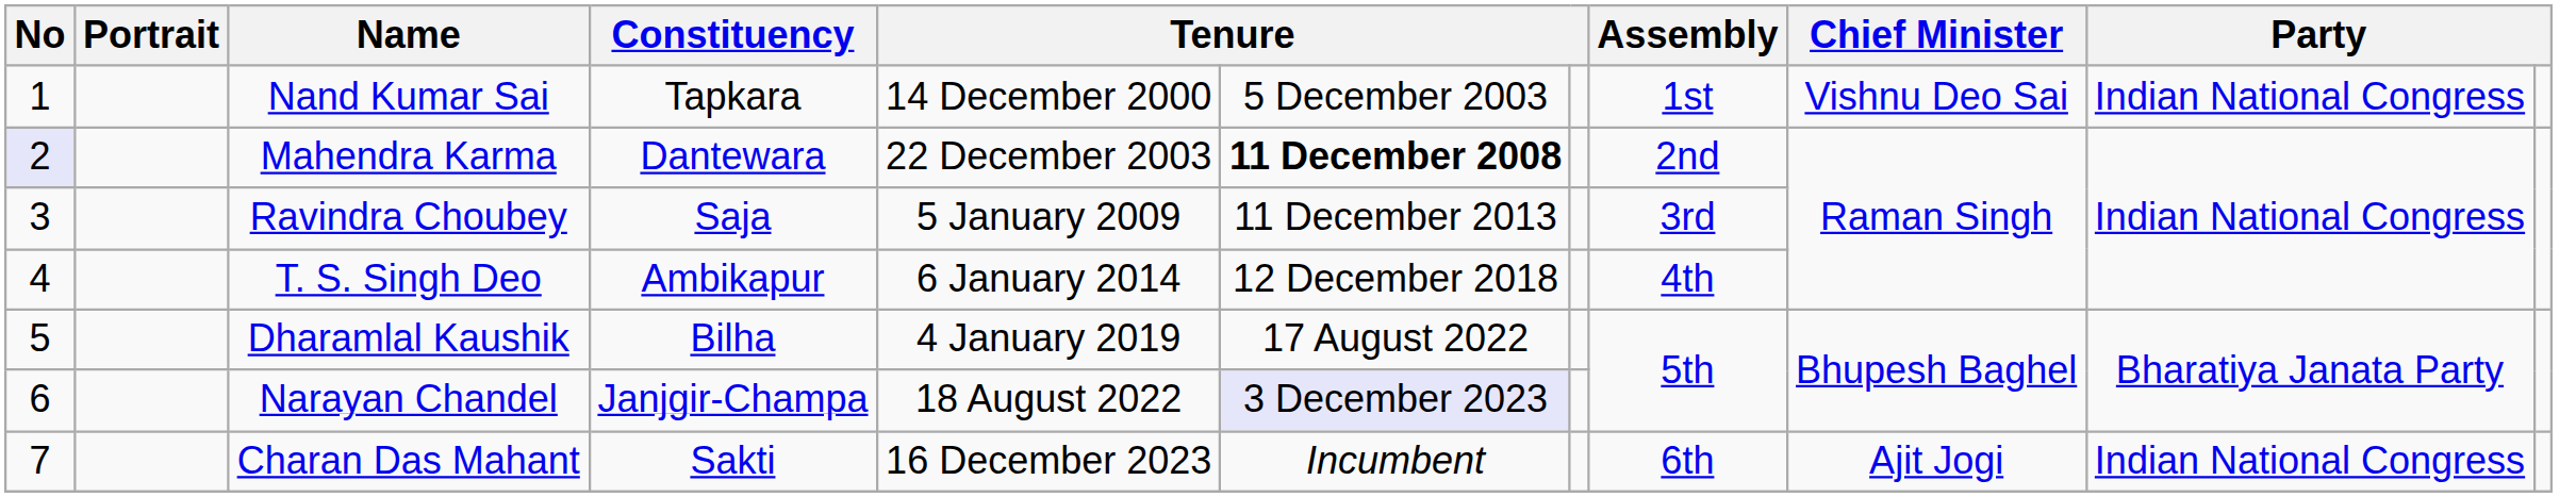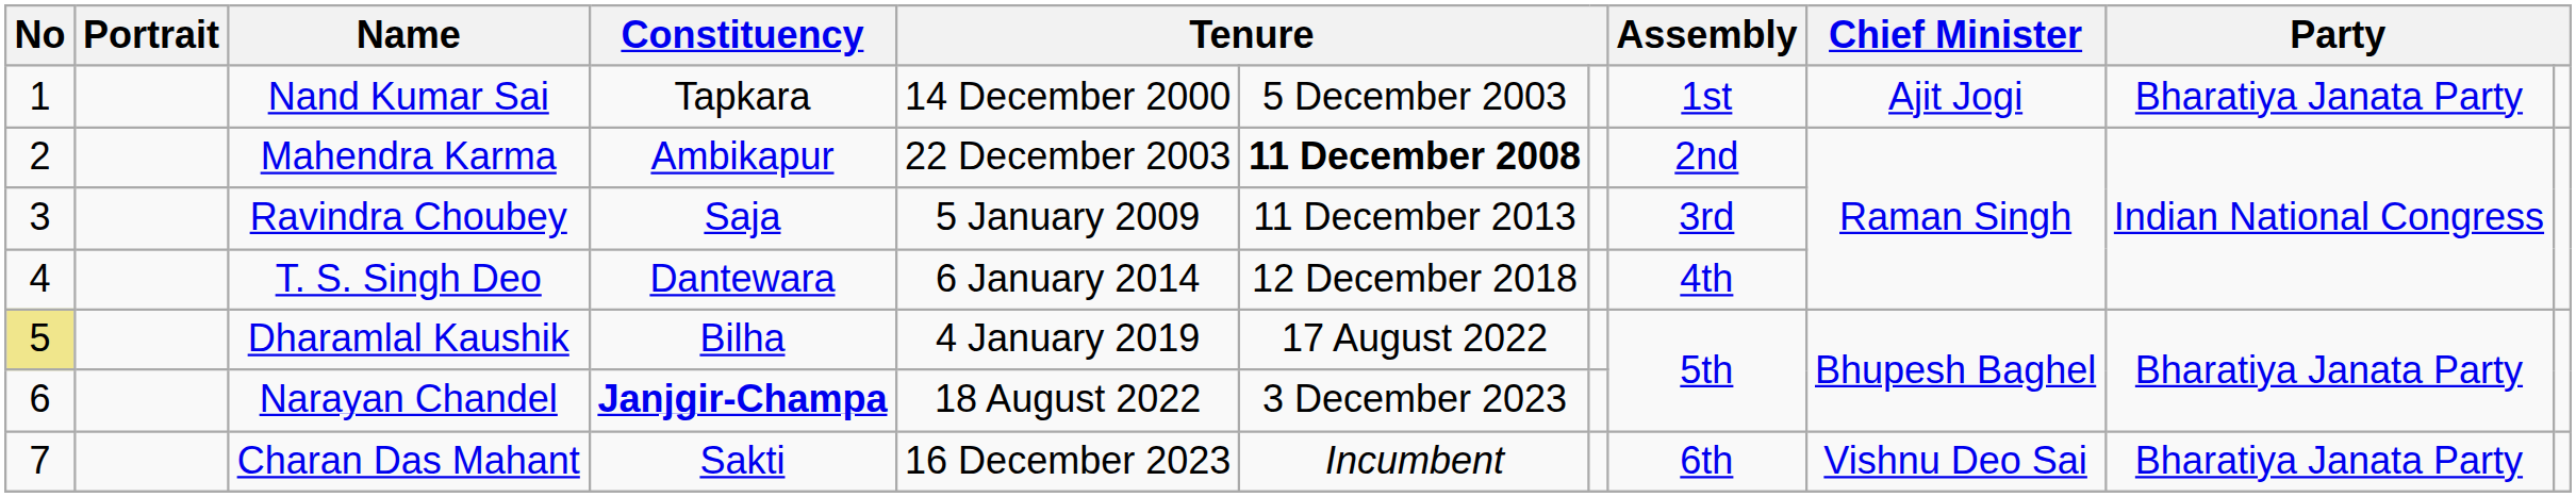Nand Kumar Sai | Chief Minister: Vishnu Deo Sai -> Ajit Jogi
Nand Kumar Sai | column 10: Indian National Congress -> Bharatiya Janata Party
Mahendra Karma | No: lavender background -> no background
Mahendra Karma | Constituency: Dantewara -> Ambikapur
T. S. Singh Deo | Constituency: Ambikapur -> Dantewara
Dharamlal Kaushik | No: no background -> khaki background
Narayan Chandel | Constituency: normal -> bold
Narayan Chandel | column 6: lavender background -> no background
Charan Das Mahant | Chief Minister: Ajit Jogi -> Vishnu Deo Sai
Charan Das Mahant | column 10: Indian National Congress -> Bharatiya Janata Party
